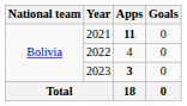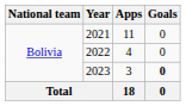2021 | Apps: bold -> normal
2023 | Apps: bold -> normal
2023 | Goals: normal -> bold
